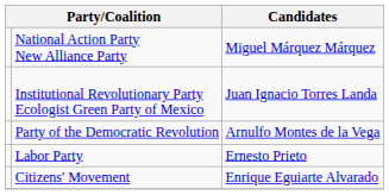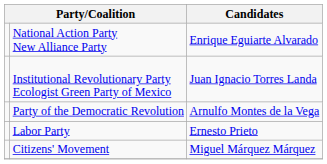National Action Party New Alliance Party | column 3: Miguel Márquez Márquez -> Enrique Eguiarte Alvarado
Citizens' Movement | column 3: Enrique Eguiarte Alvarado -> Miguel Márquez Márquez
